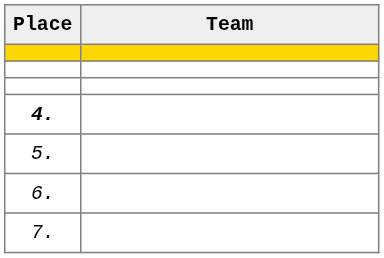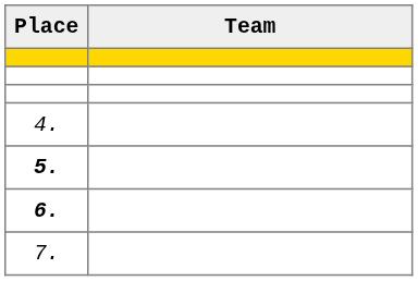row 5 | Place: bold -> normal
row 6 | Place: normal -> bold
row 7 | Place: normal -> bold
